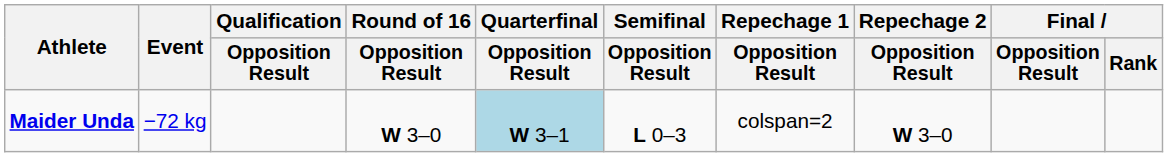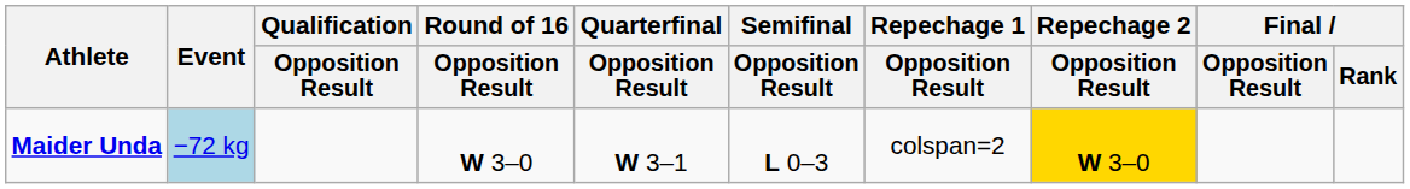Maider Unda | Event: no background -> lightblue background
Maider Unda | Quarterfinal / Opposition Result: lightblue background -> no background
Maider Unda | Repechage 2 / Opposition Result: no background -> gold background
